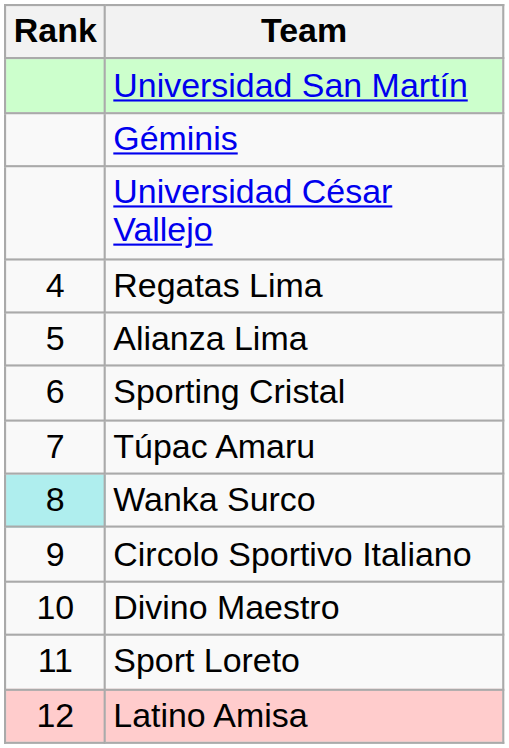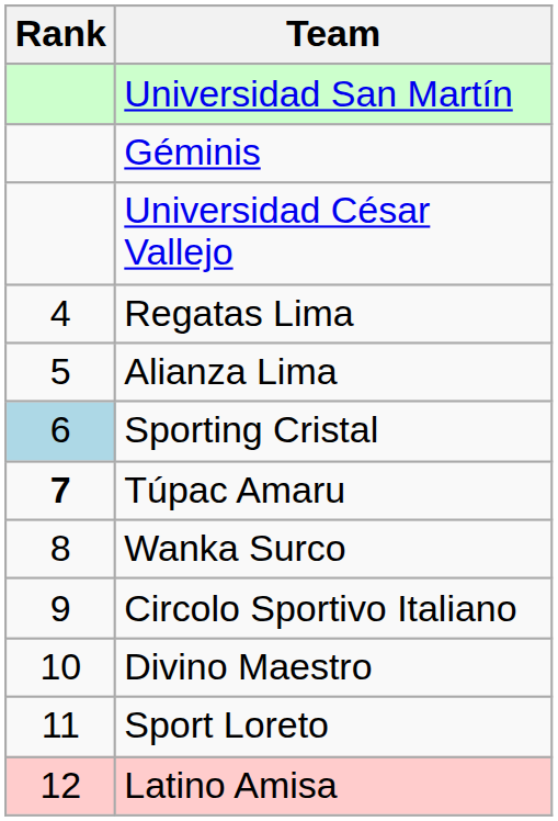Sporting Cristal | Rank: no background -> lightblue background
Túpac Amaru | Rank: normal -> bold
Wanka Surco | Rank: paleturquoise background -> no background
